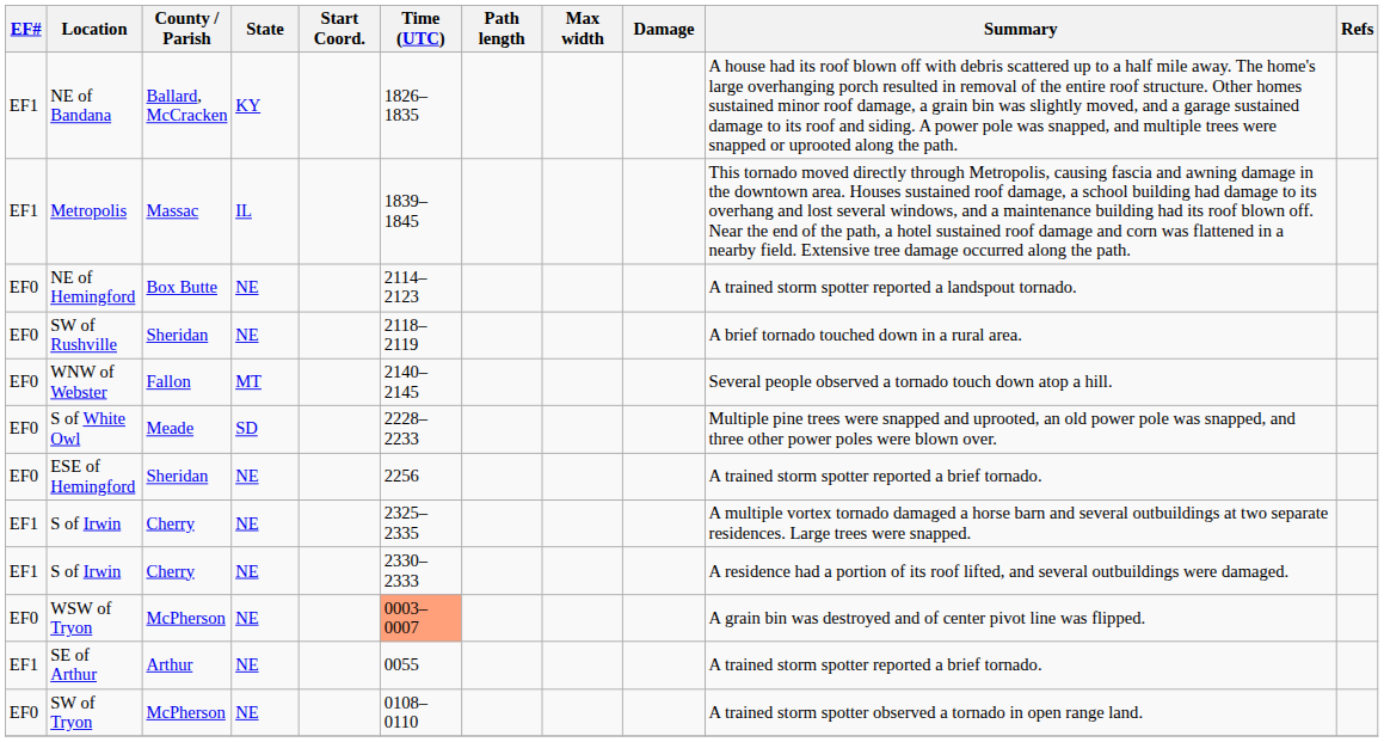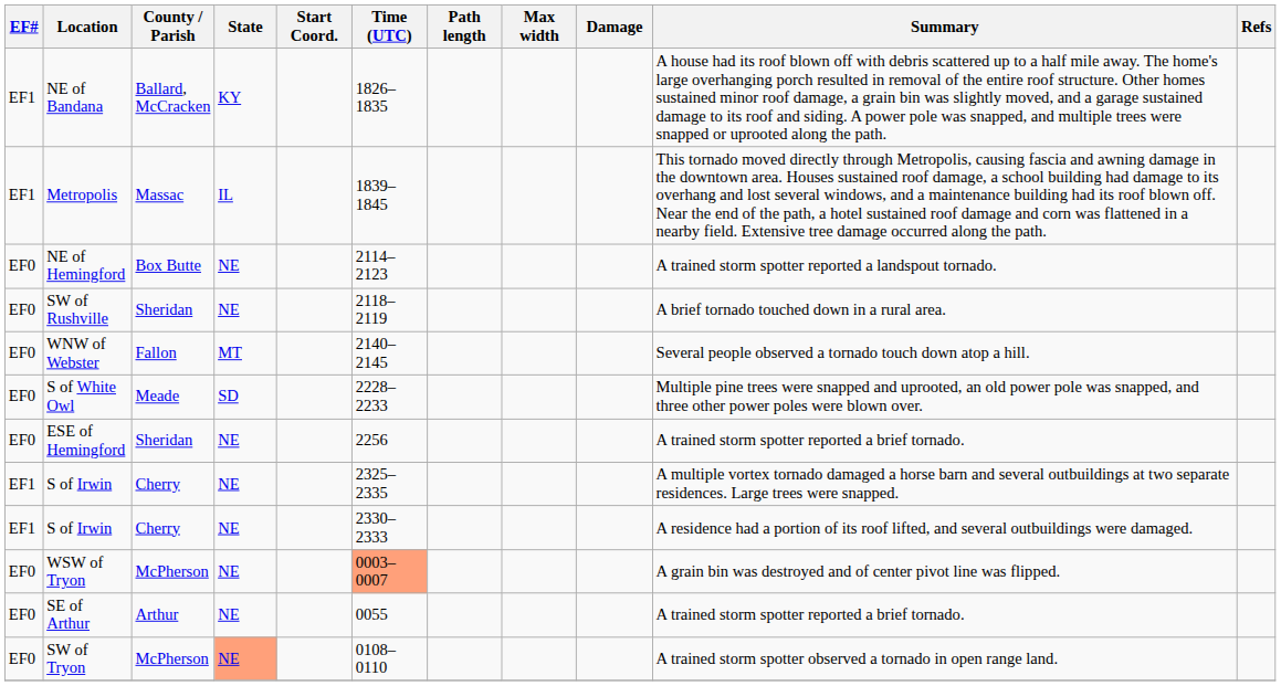SE of Arthur | EF#: EF1 -> EF0
SW of Tryon | State: no background -> lightsalmon background
